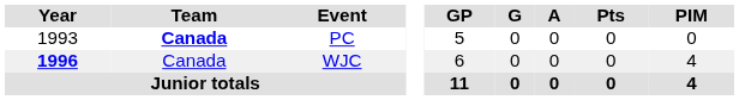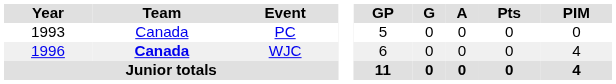PC | Team: bold -> normal
WJC | Year: bold -> normal
WJC | Team: normal -> bold
